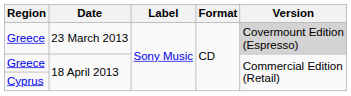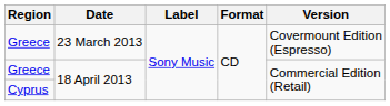Greece / 23 March 2013 | Version: lightgrey background -> no background
